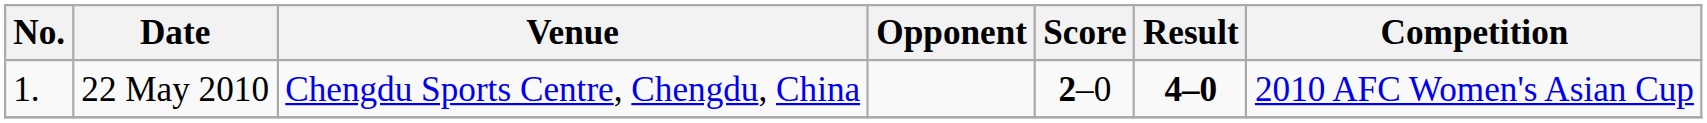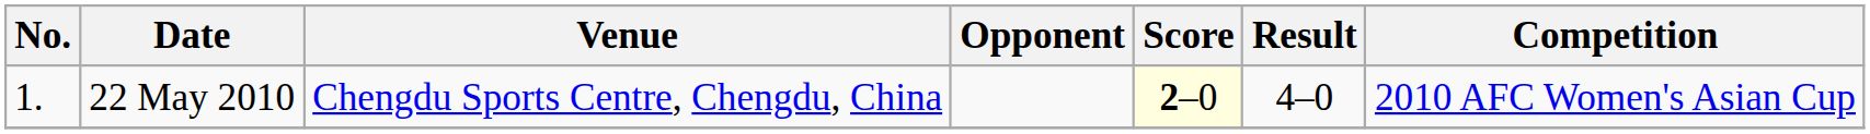22 May 2010 | Score: no background -> lightyellow background
22 May 2010 | Result: bold -> normal
